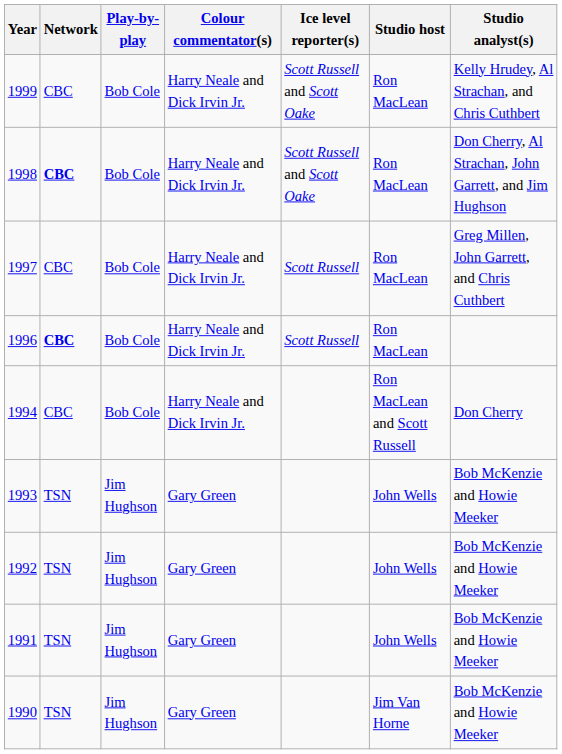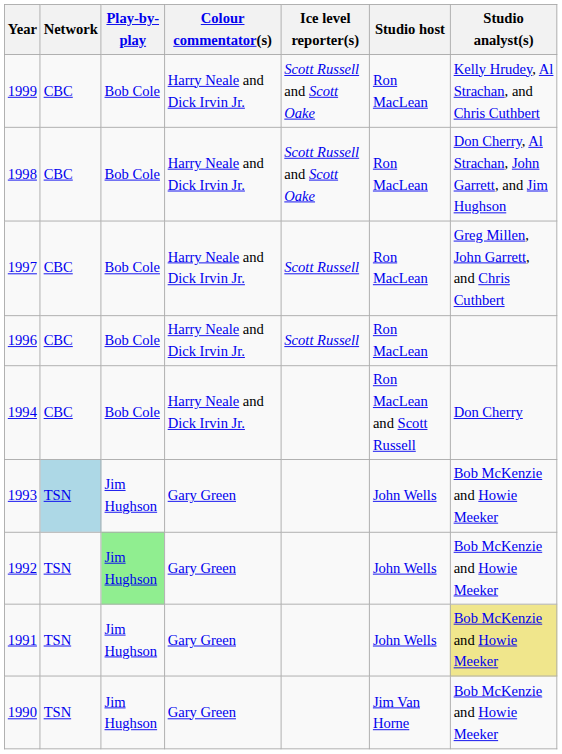1998 | Network: bold -> normal
1996 | Network: bold -> normal
1993 | Network: no background -> lightblue background
1992 | Play-by-play: no background -> lightgreen background
1991 | Studio analyst(s): no background -> khaki background
